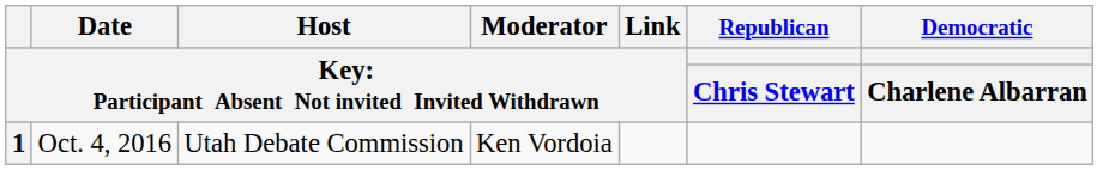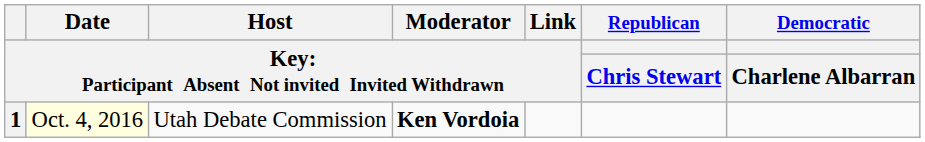1 | column 2: no background -> lightyellow background
1 | column 4: normal -> bold
